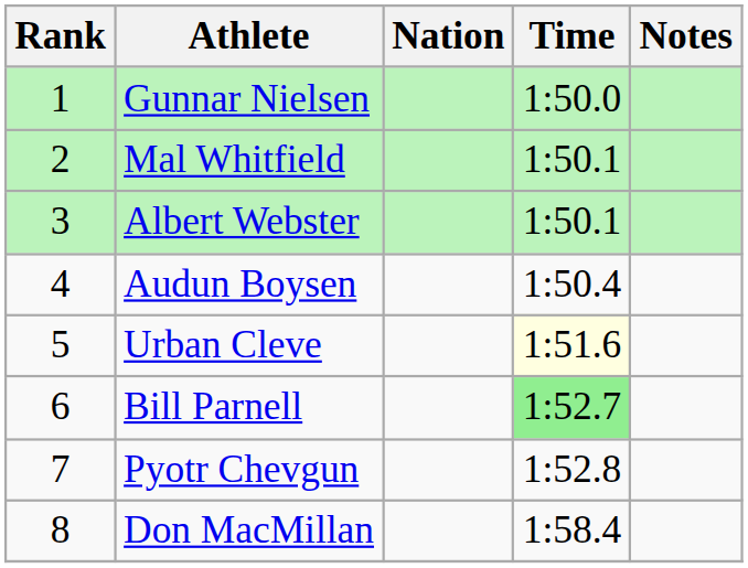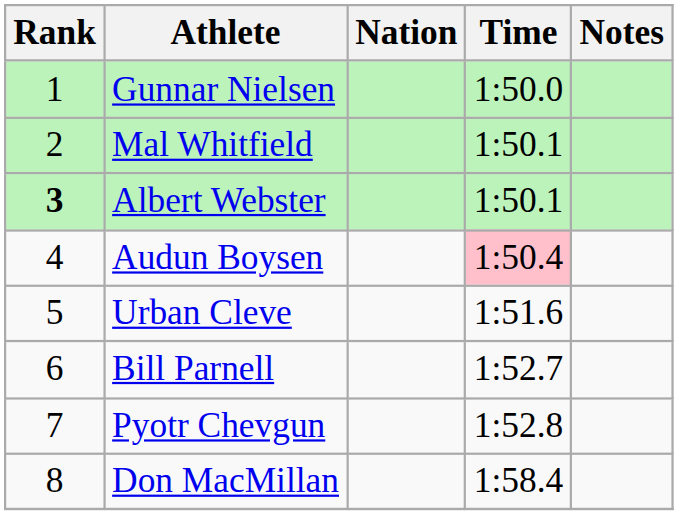Albert Webster | Rank: normal -> bold
Audun Boysen | Time: no background -> pink background
Urban Cleve | Time: lightyellow background -> no background
Bill Parnell | Time: lightgreen background -> no background
